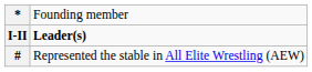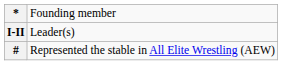I-II | column 2: bold -> normal
